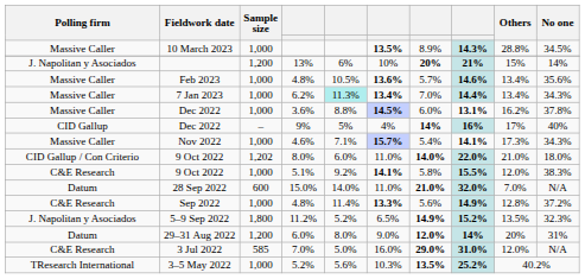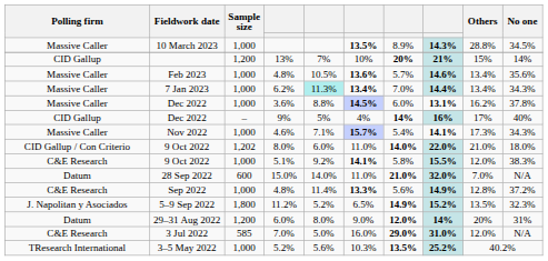13% | Polling firm: J. Napolitan y Asociados -> CID Gallup
13% | column 5: 6% -> 7%
